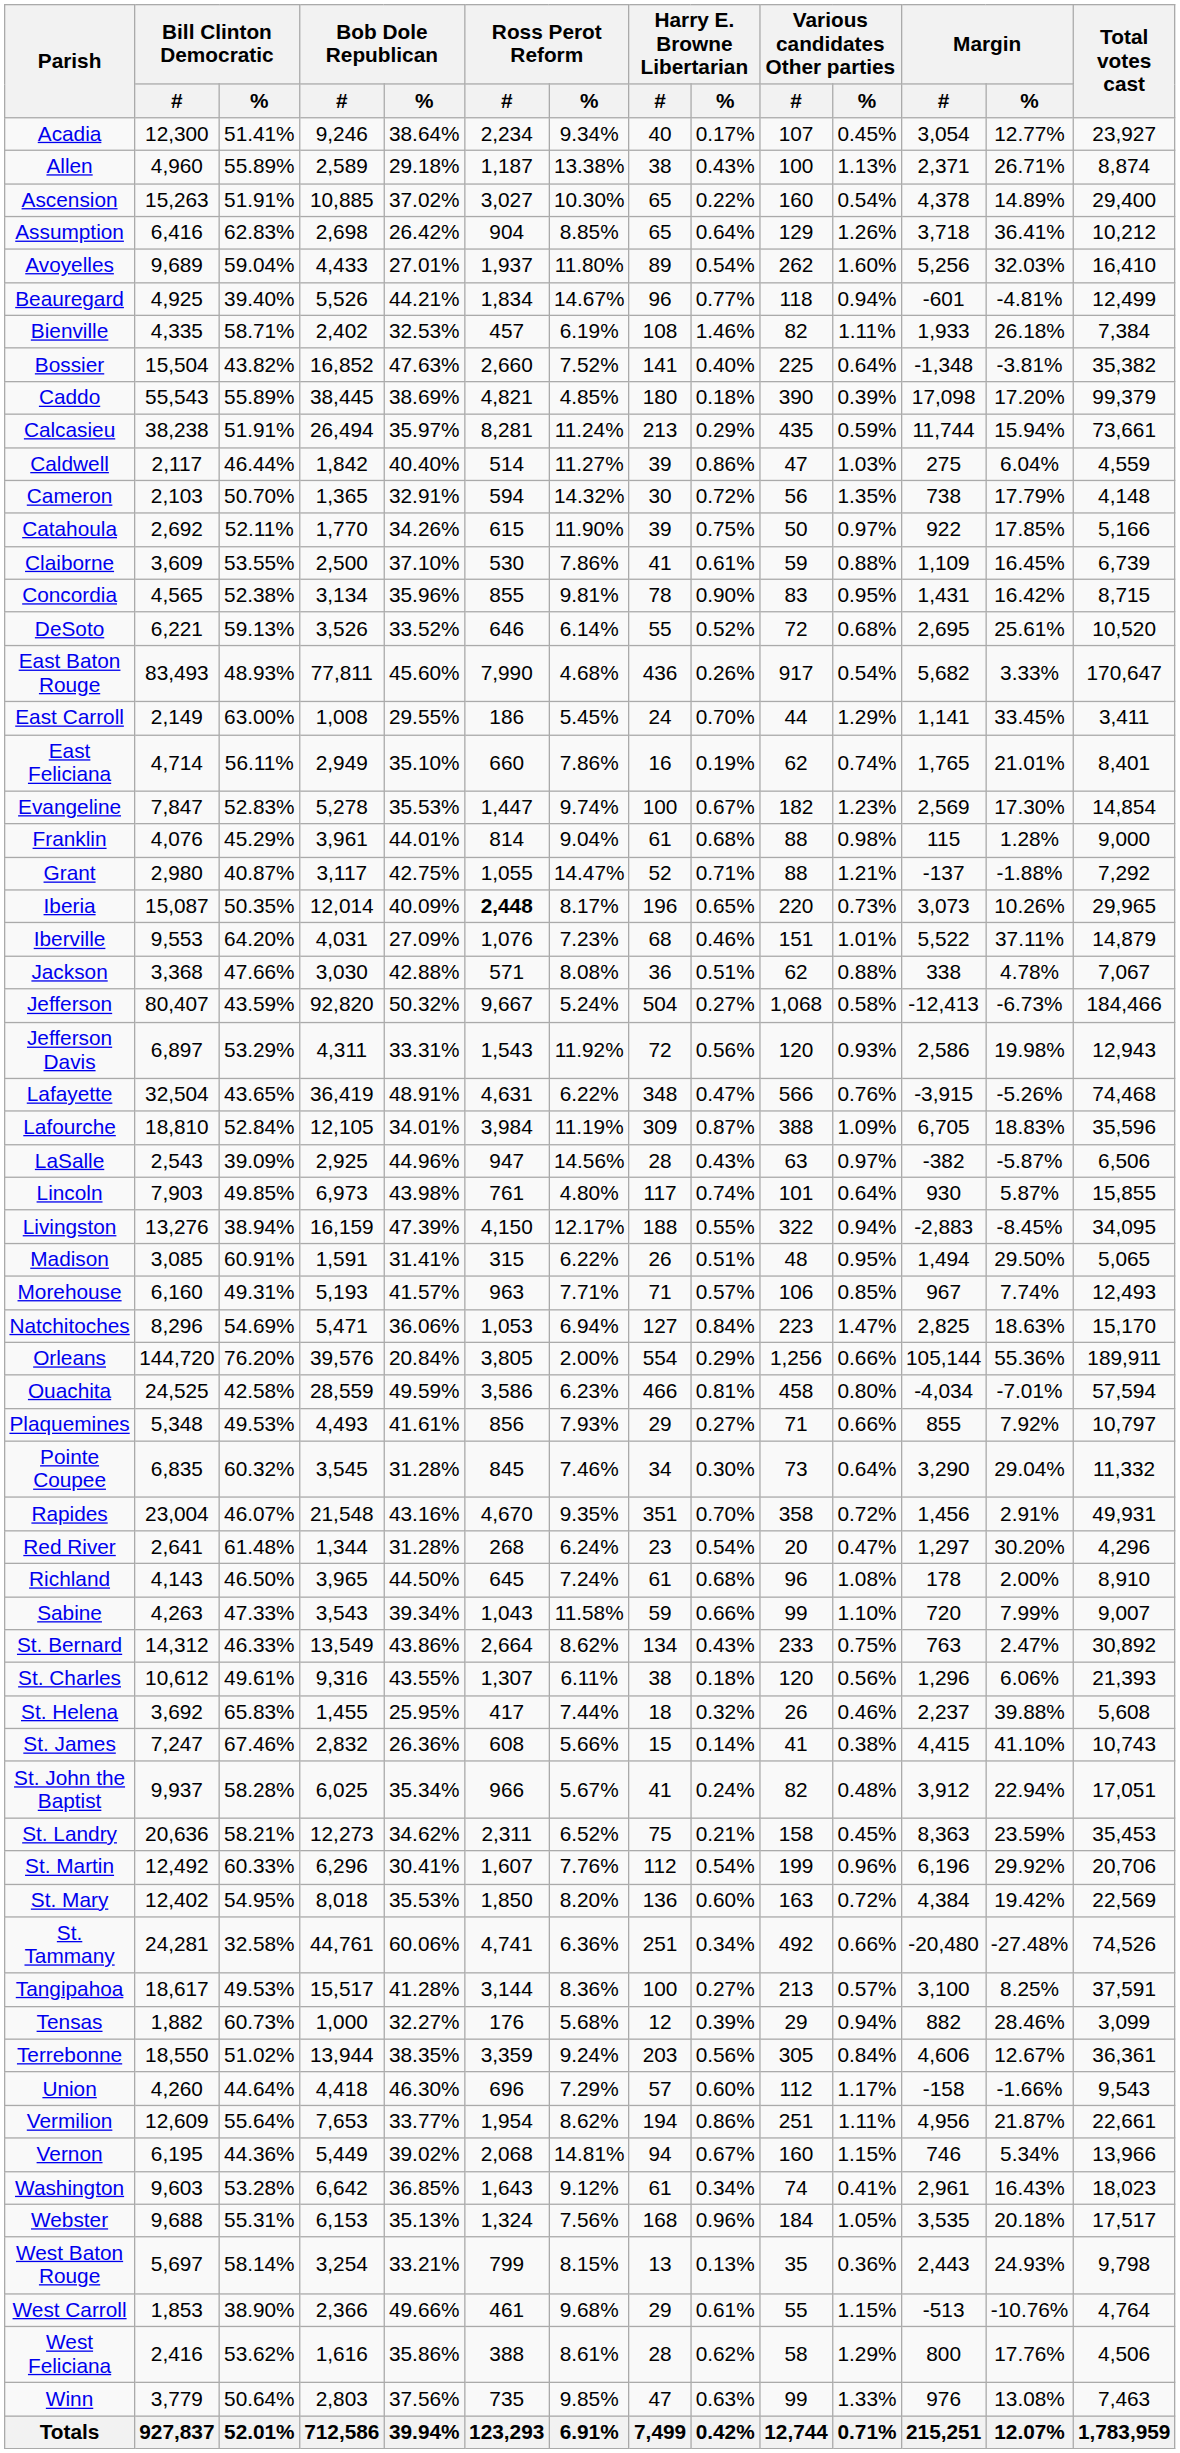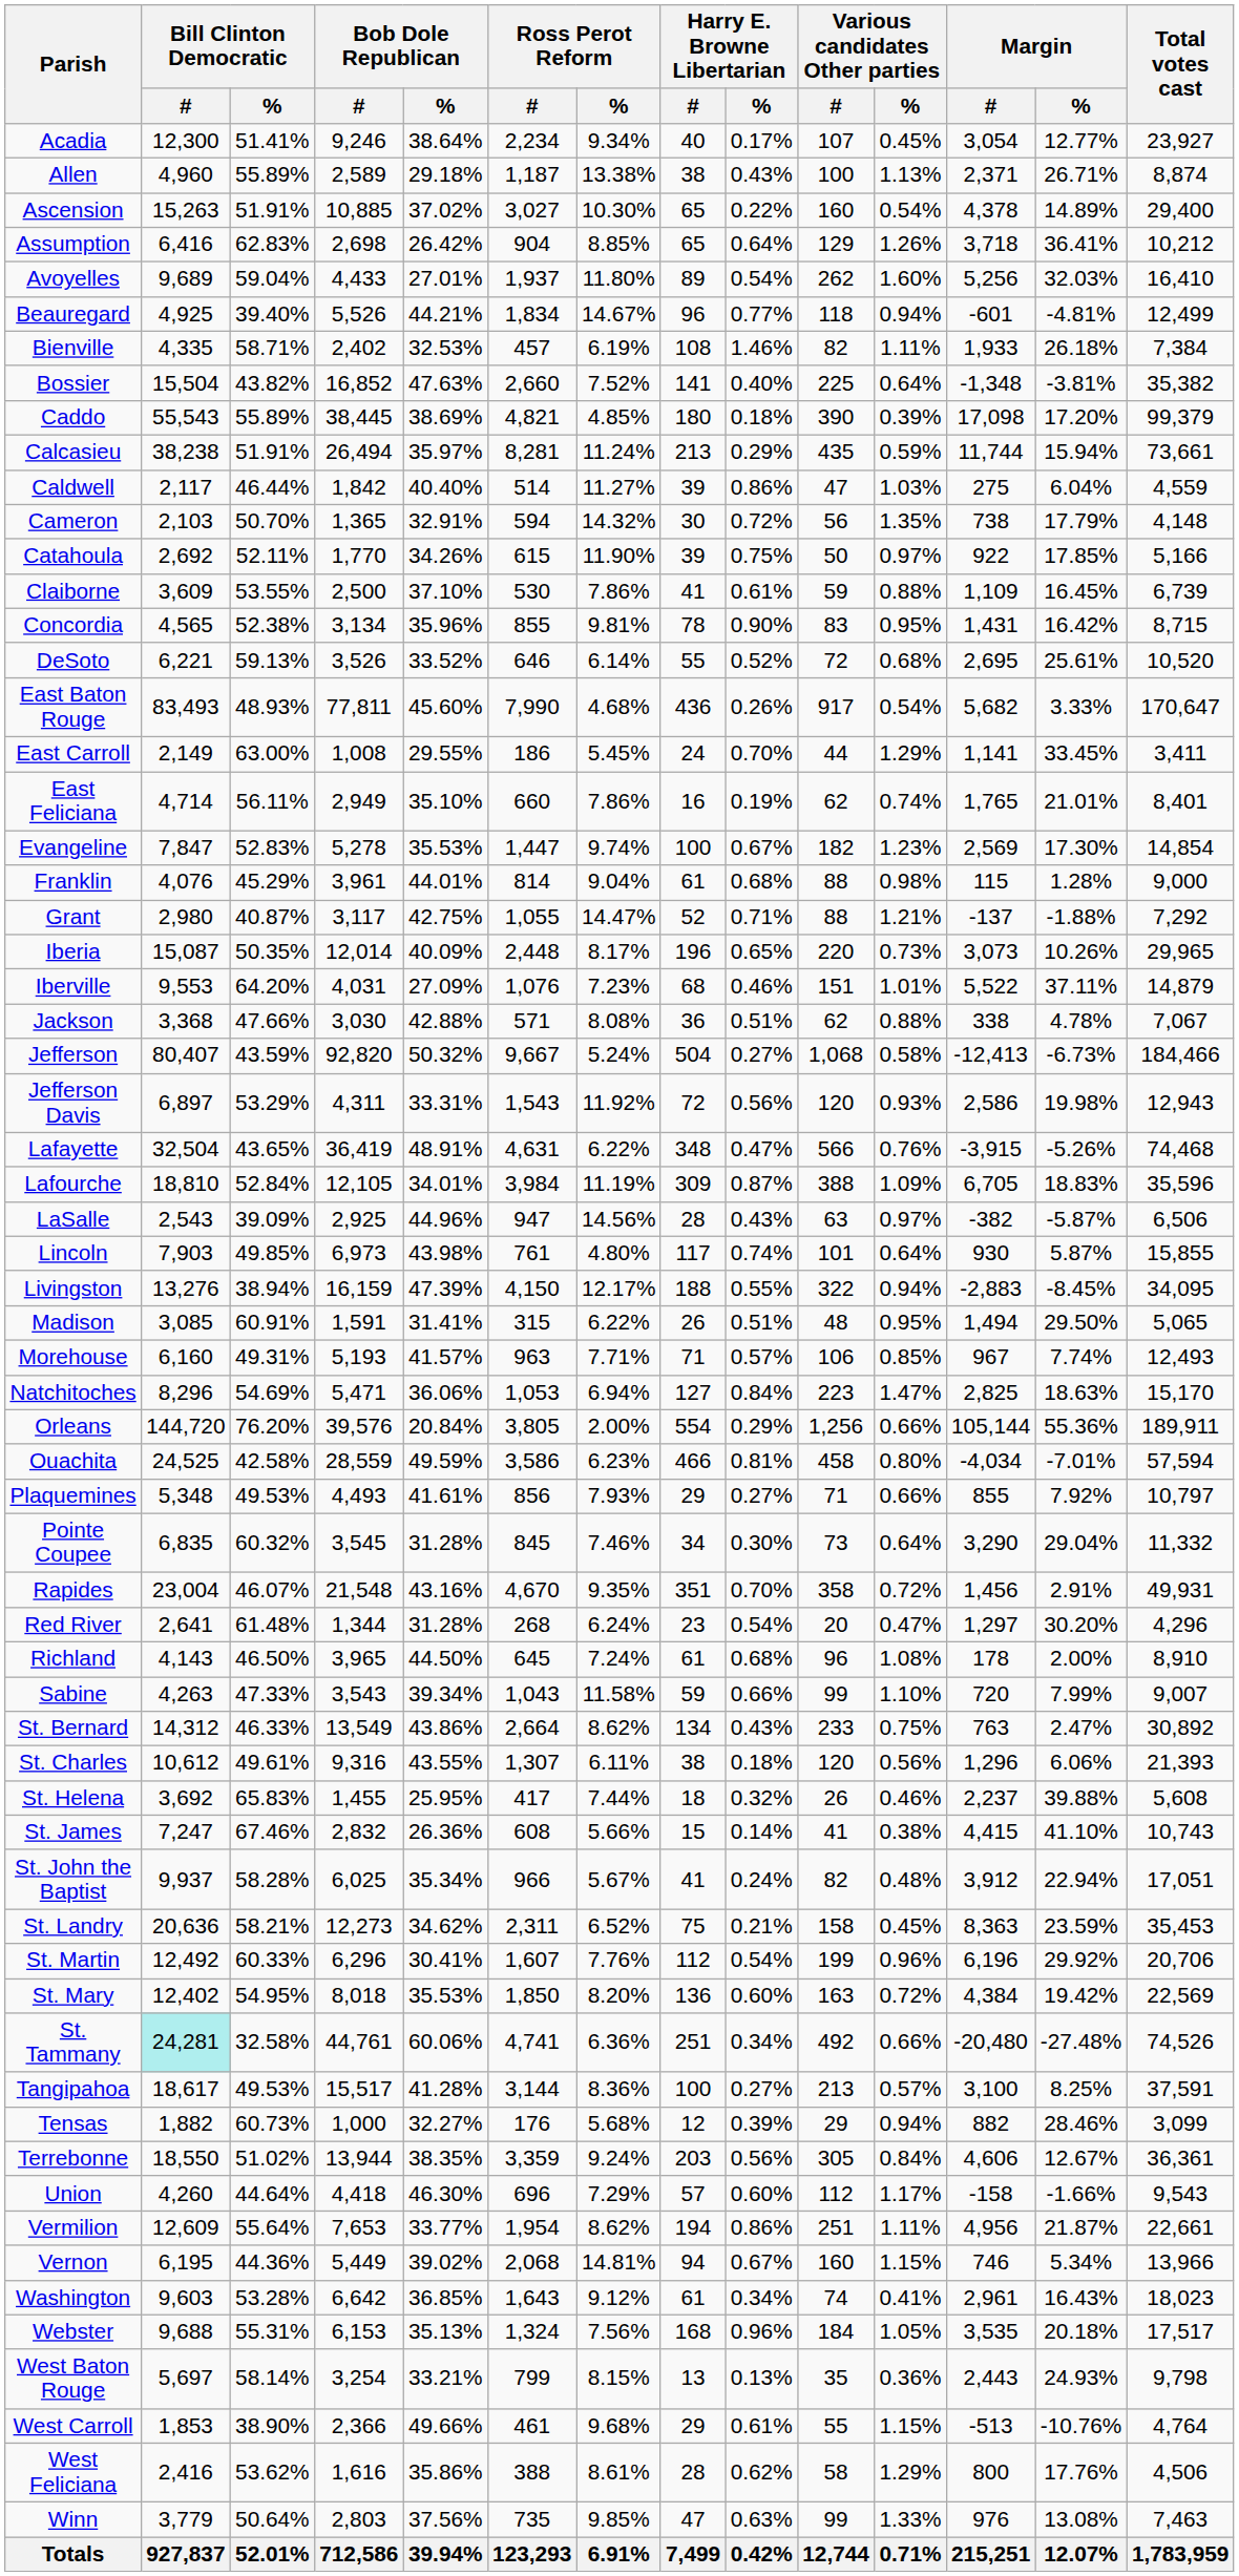Iberia | Ross Perot Reform / #: bold -> normal
St. Tammany | Bill Clinton Democratic / #: no background -> paleturquoise background
